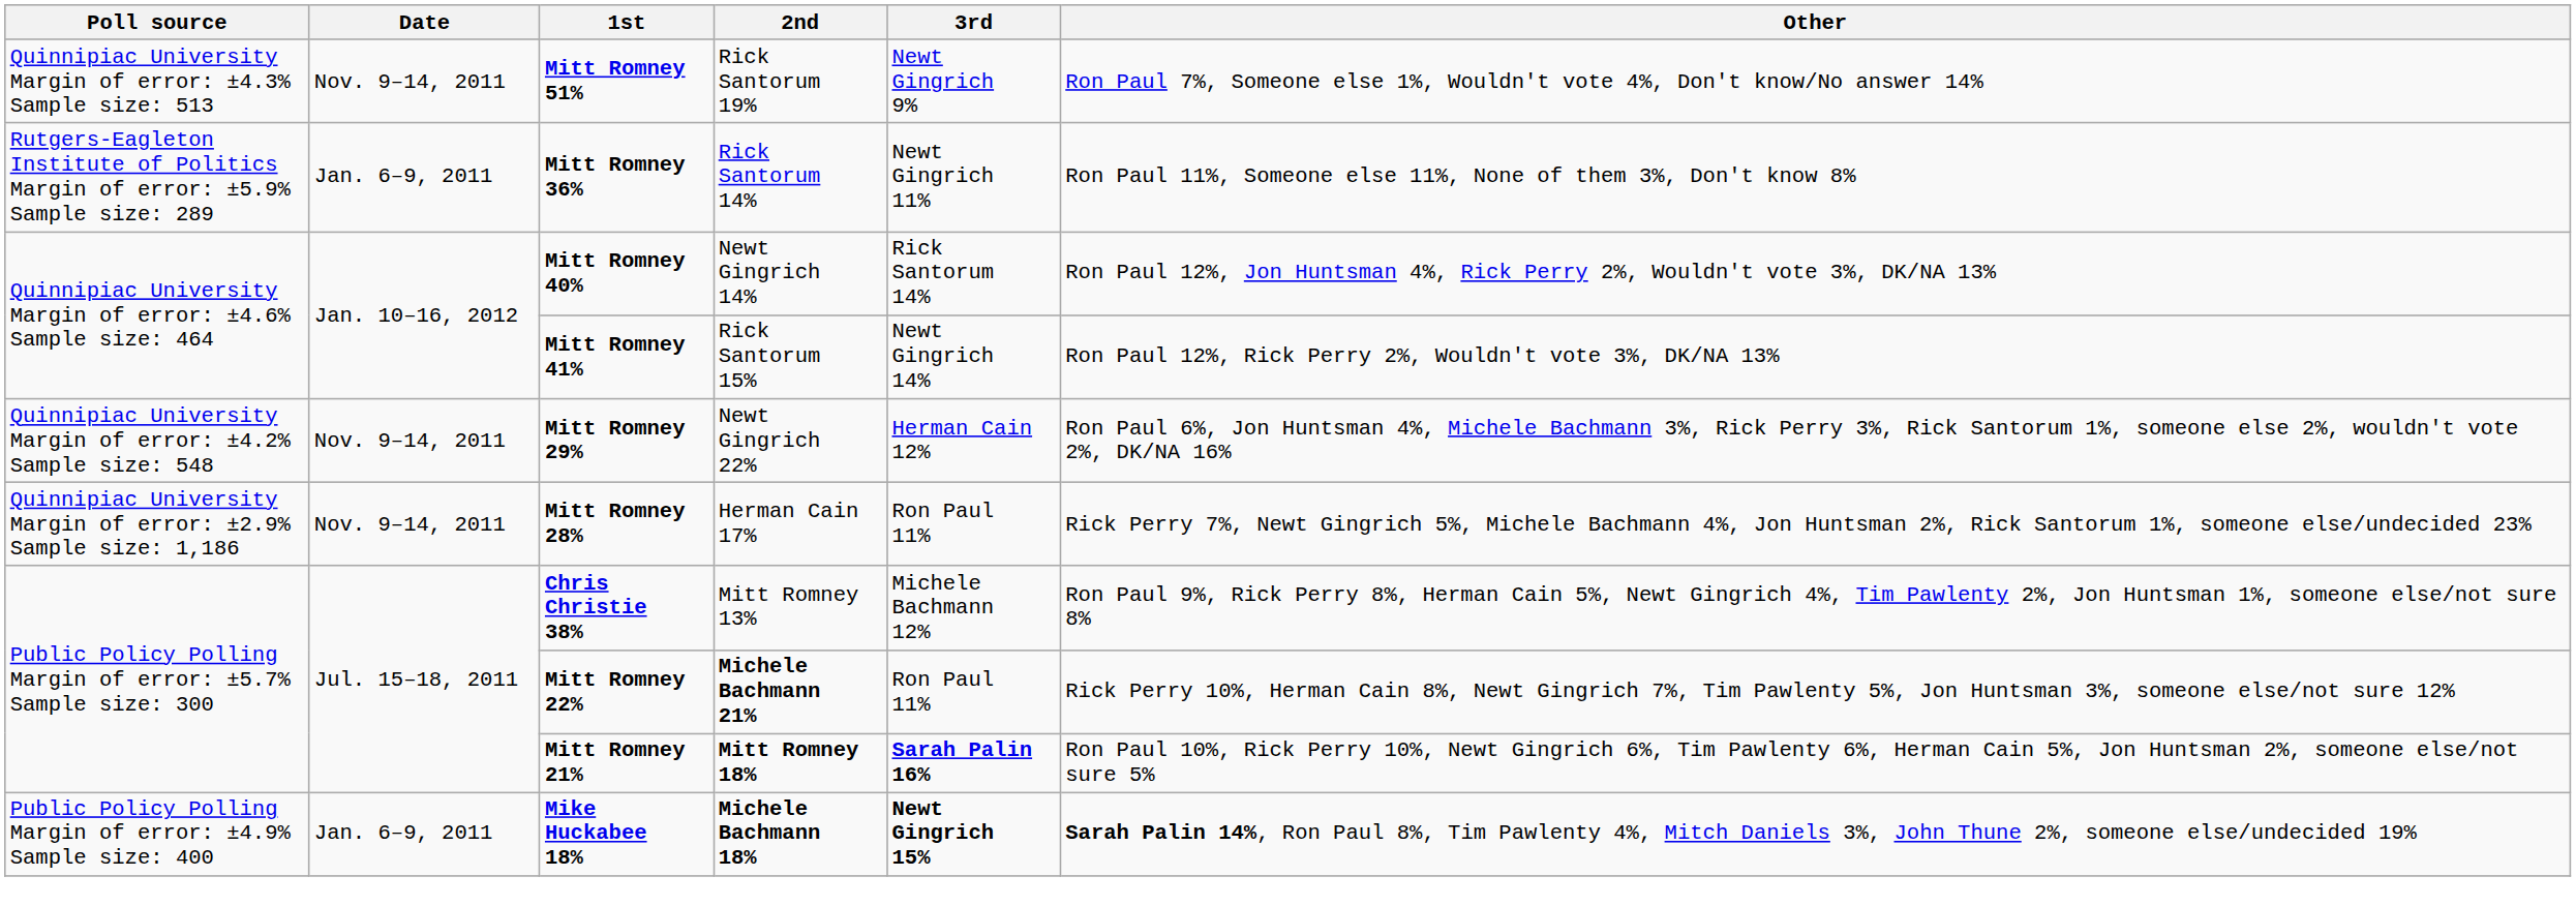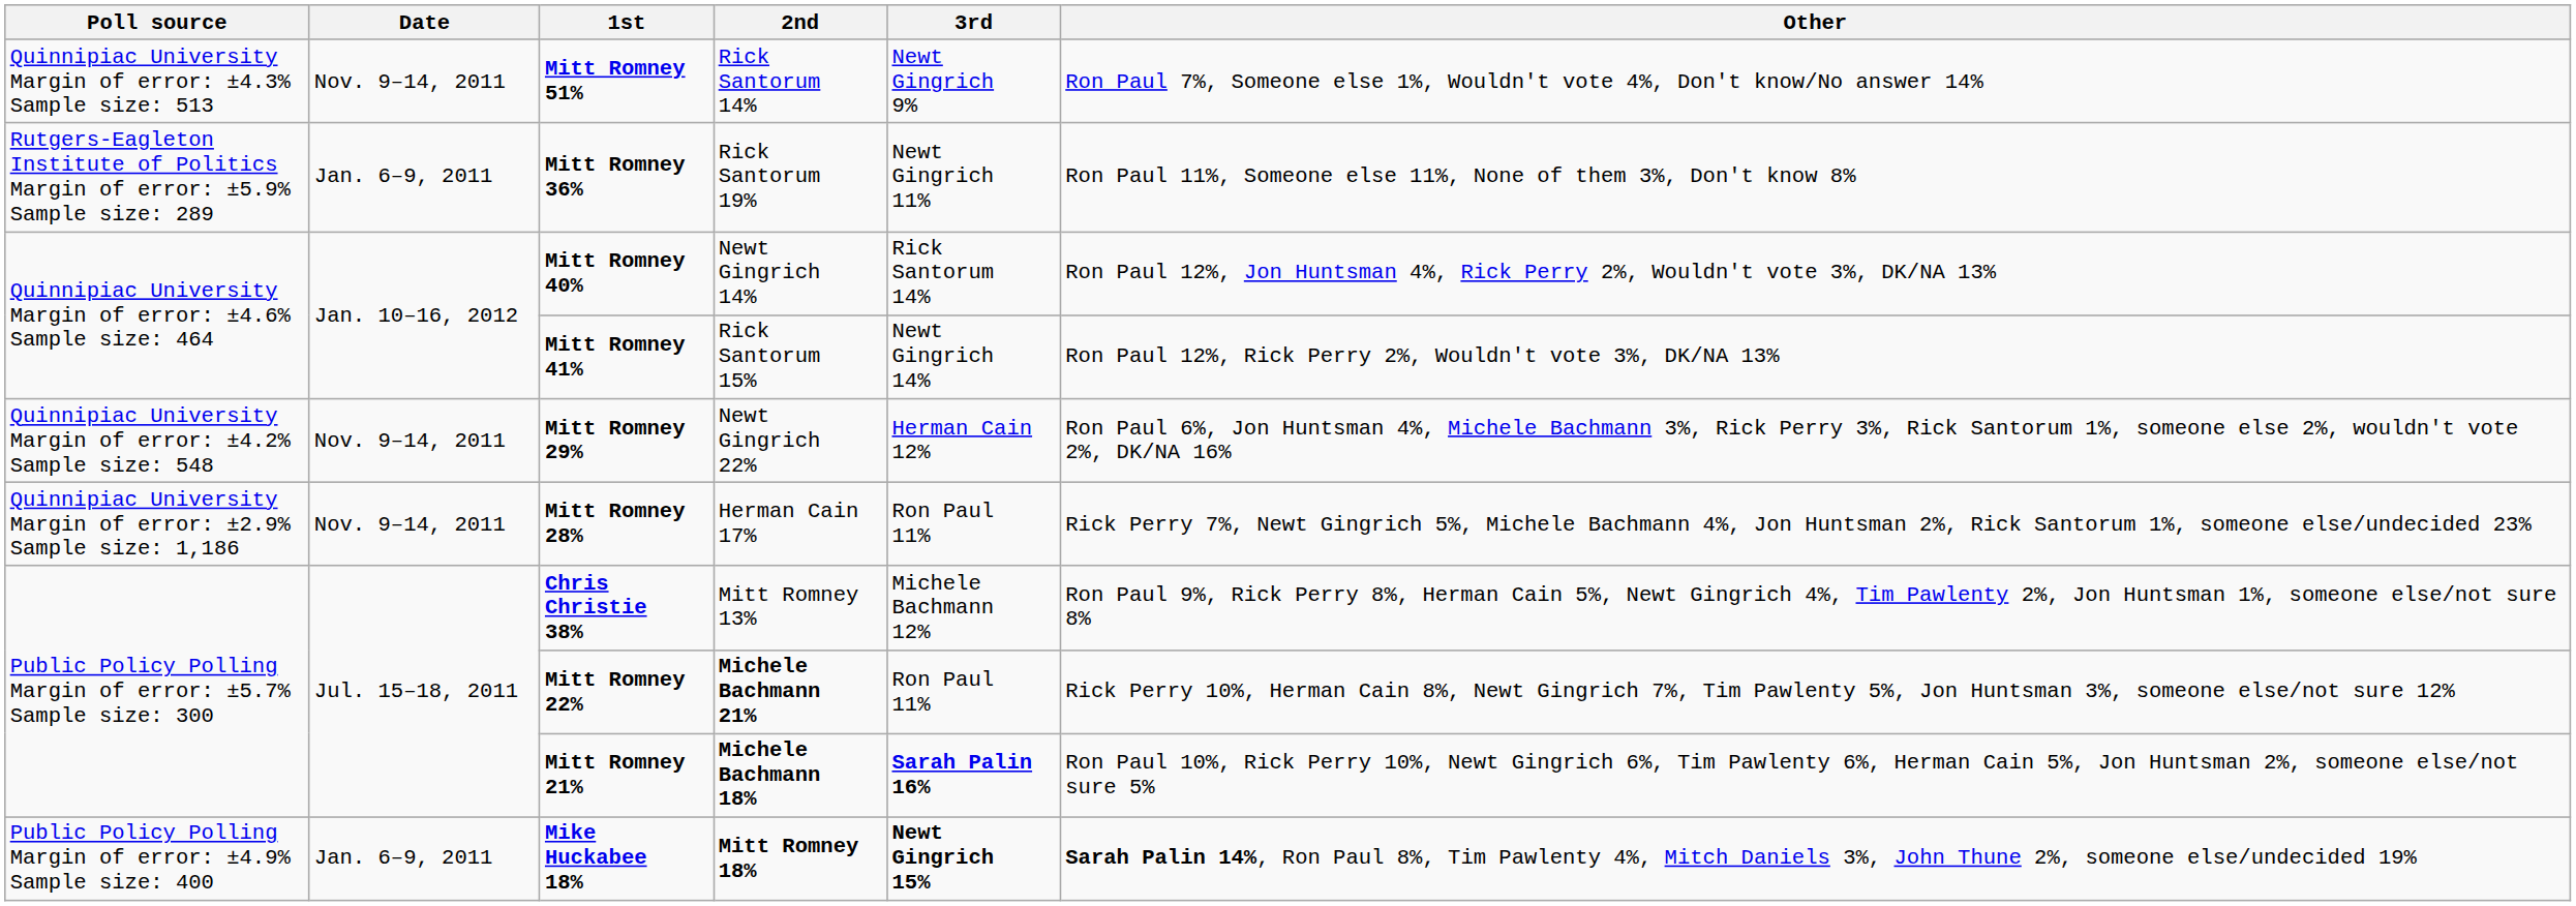Mitt Romney 51% | 2nd: Rick Santorum 19% -> Rick Santorum 14%
Mitt Romney 36% | 2nd: Rick Santorum 14% -> Rick Santorum 19%
Mitt Romney 21% | 2nd: Mitt Romney 18% -> Michele Bachmann 18%
Mike Huckabee 18% | 2nd: Michele Bachmann 18% -> Mitt Romney 18%
